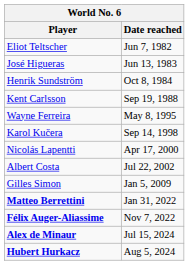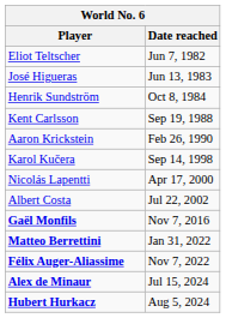+ row: Aaron Krickstein | Feb 26, 1990
- row: Wayne Ferreira | May 8, 1995
- row: Gilles Simon | Jan 5, 2009
+ row: Gaël Monfils | Nov 7, 2016
